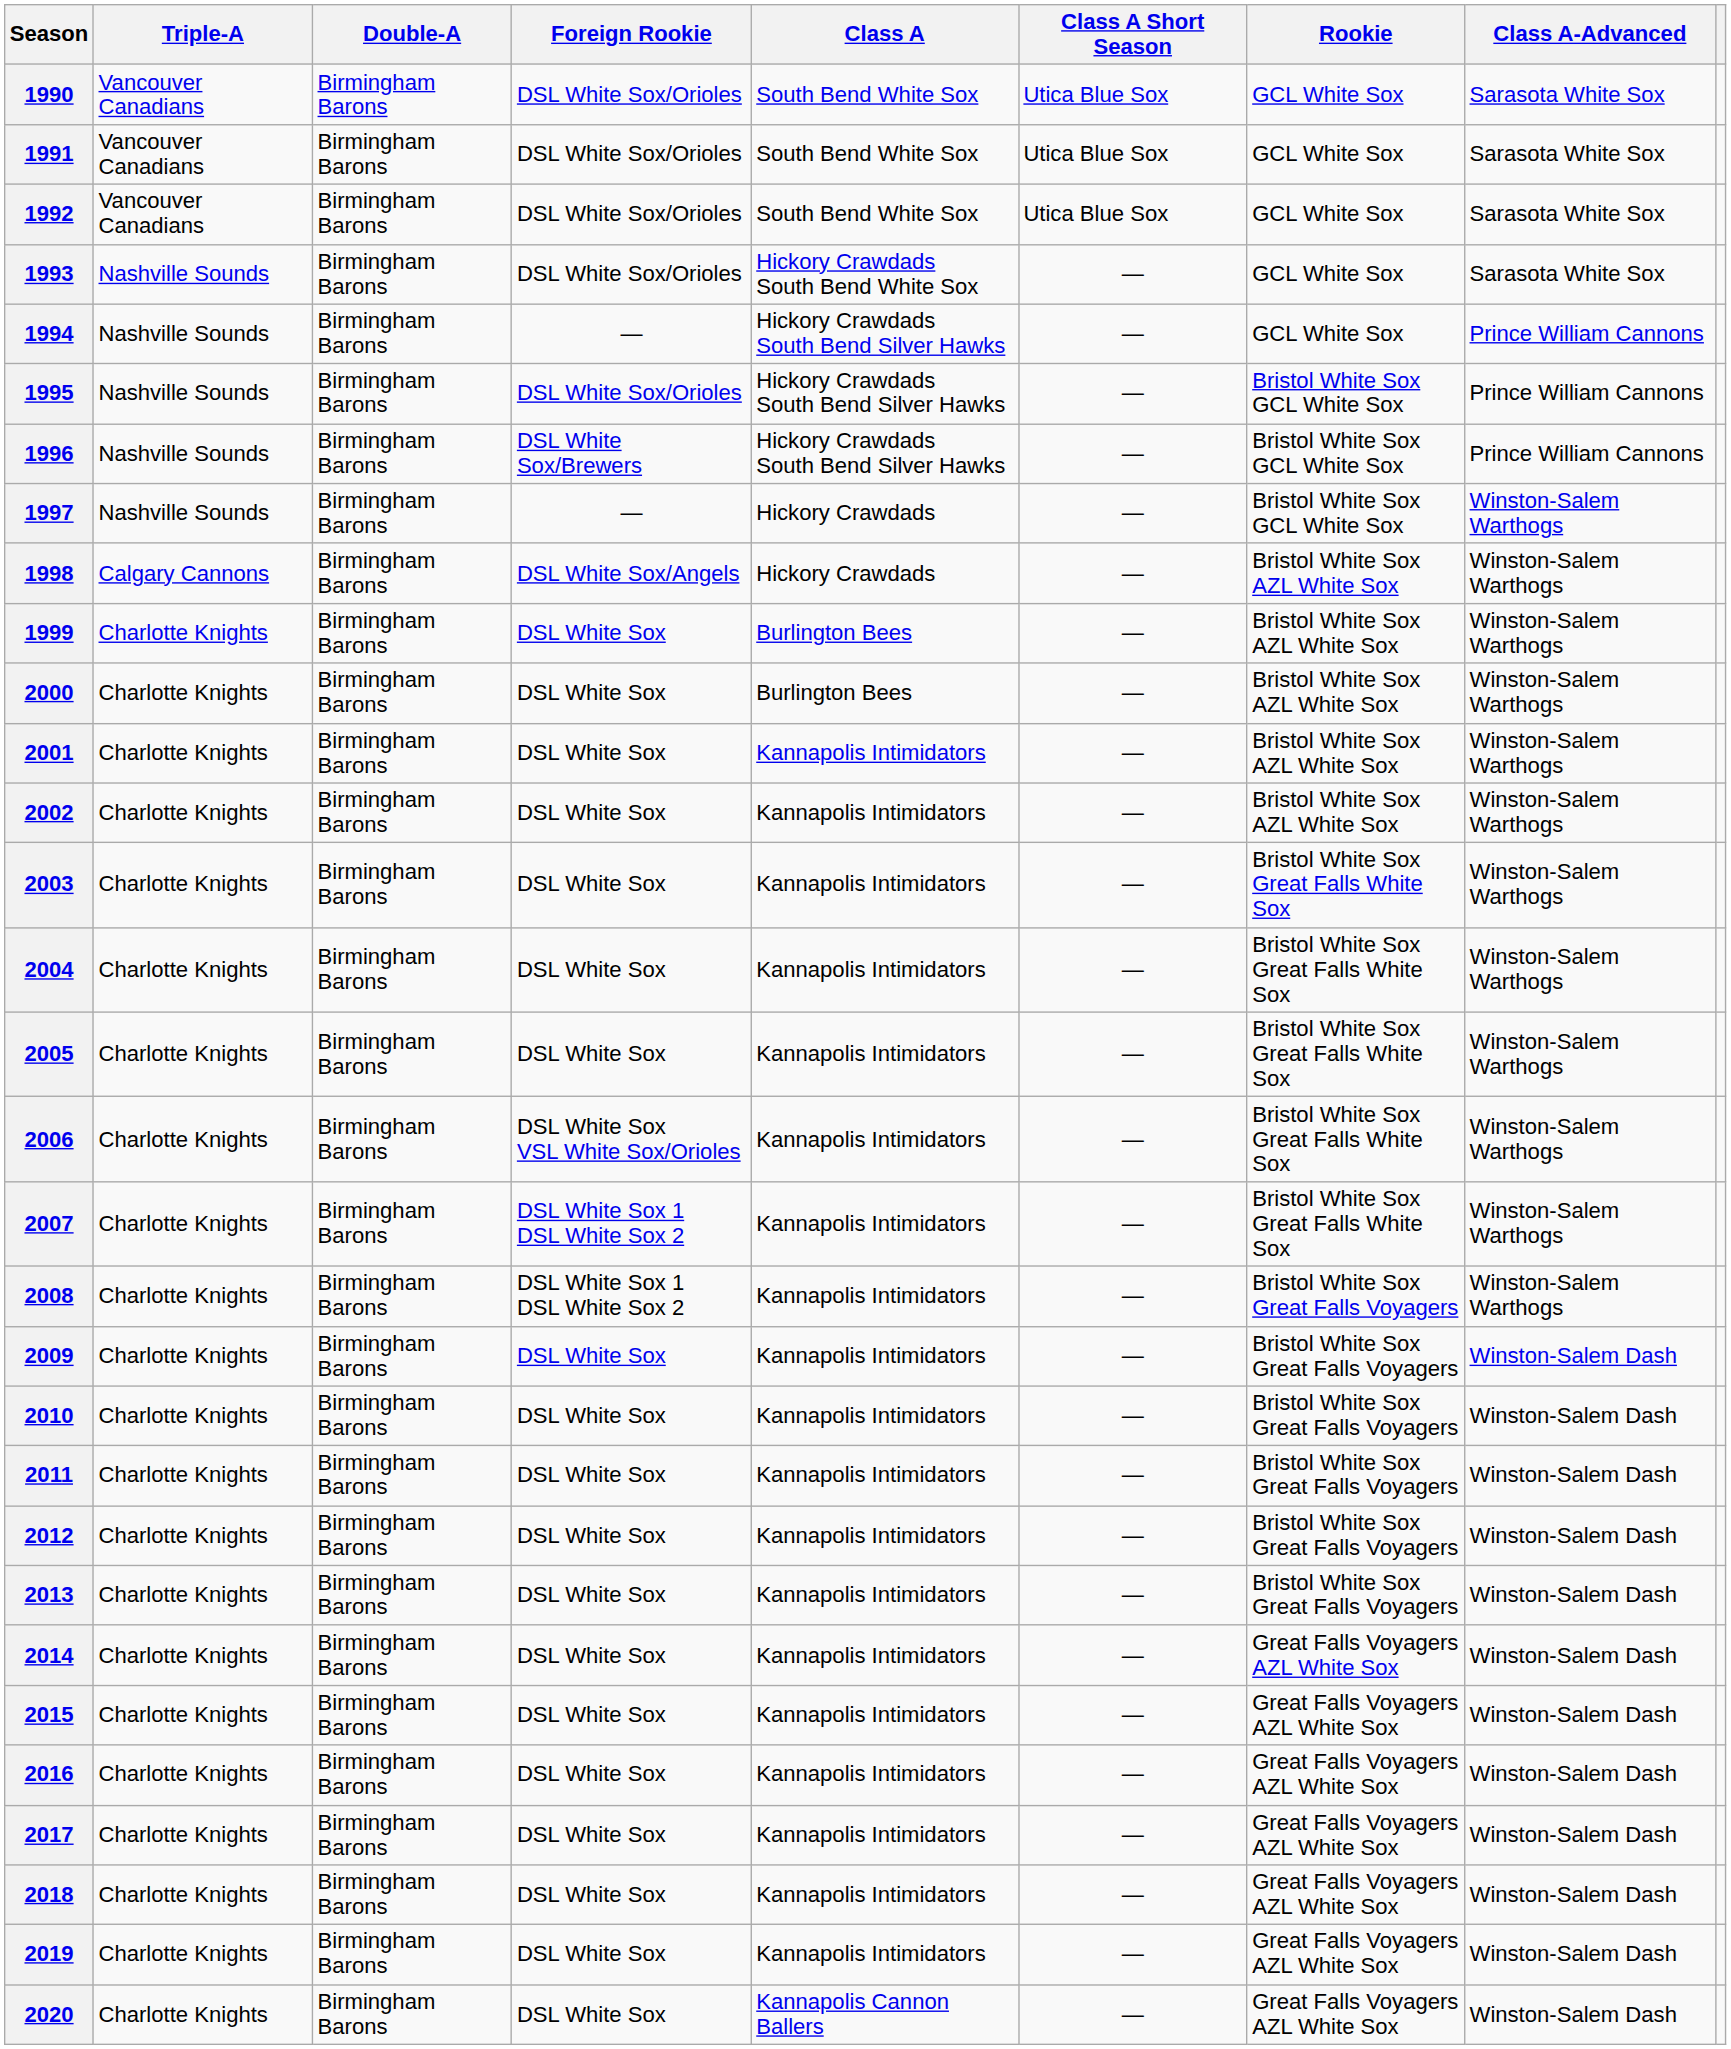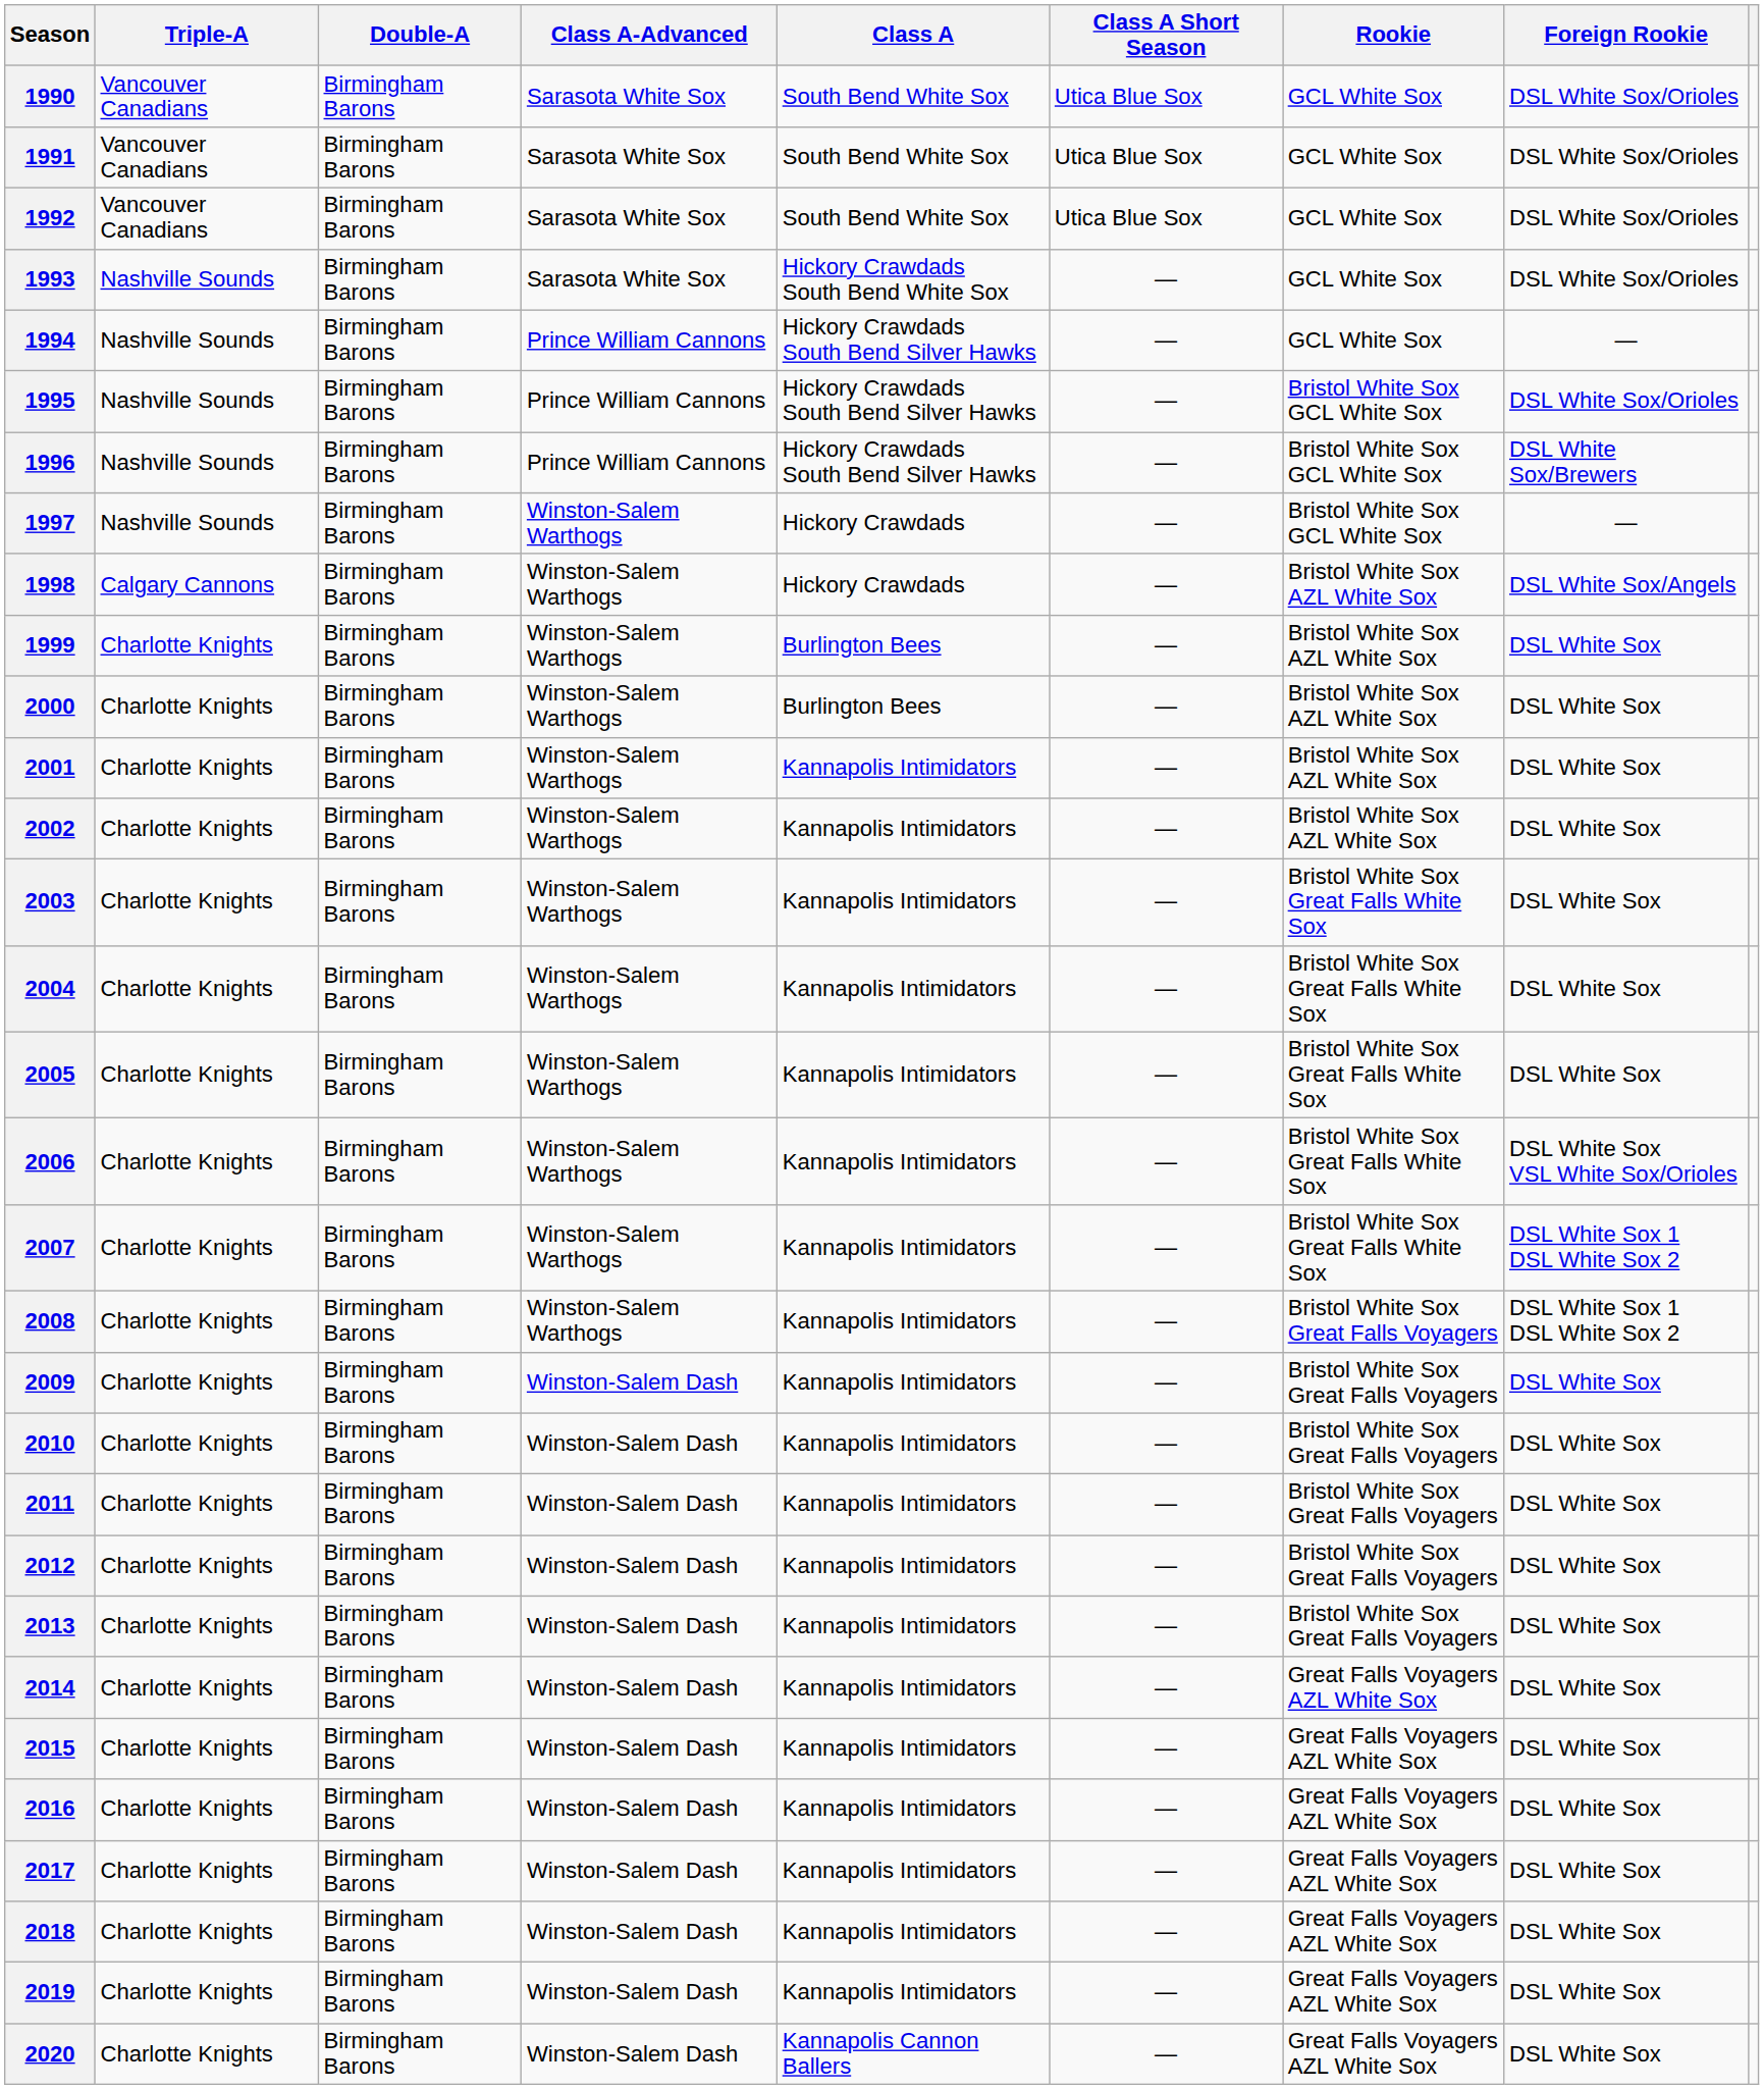columns swapped: Class A-Advanced <-> Foreign Rookie
